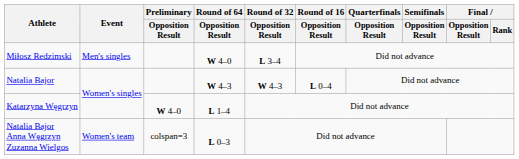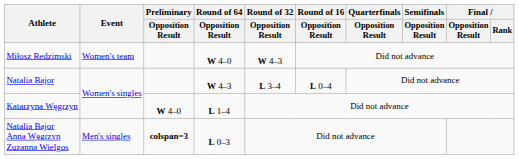Miłosz Redzimski | Event: Men's singles -> Women's team
Miłosz Redzimski | Round of 32 / Opposition Result: L 3–4 -> W 4–3
Natalia Bajor | Round of 32 / Opposition Result: W 4–3 -> L 3–4
Natalia Bajor Anna Węgrzyn Zuzanna Wielgos | Event: Women's team -> Men's singles
Natalia Bajor Anna Węgrzyn Zuzanna Wielgos | Preliminary / Opposition Result: normal -> bold
